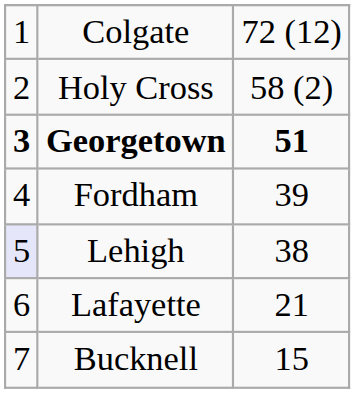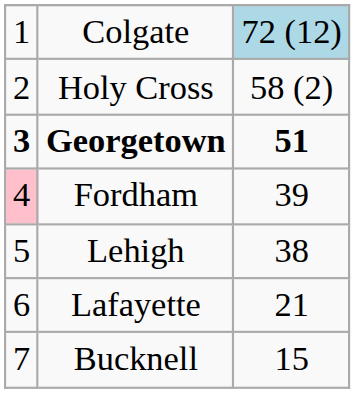Colgate | column 3: no background -> lightblue background
Fordham | column 1: no background -> pink background
Lehigh | column 1: lavender background -> no background
